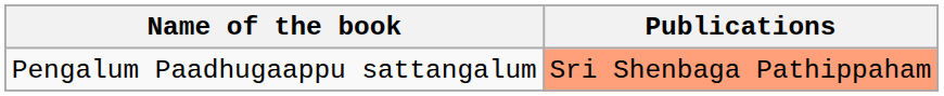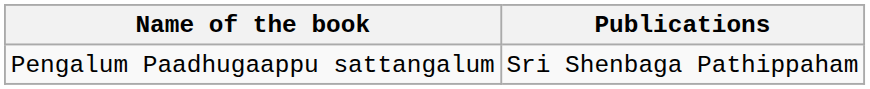Pengalum Paadhugaappu sattangalum | Publications: lightsalmon background -> no background
